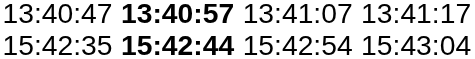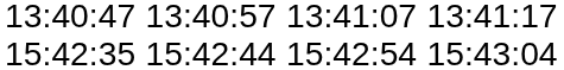13:40:47 15:42:35 | column 2: bold -> normal
